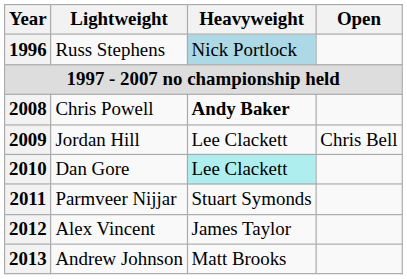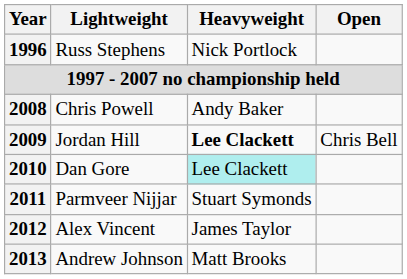Russ Stephens | Heavyweight: lightblue background -> no background
Chris Powell | Heavyweight: bold -> normal
Jordan Hill | Heavyweight: normal -> bold
